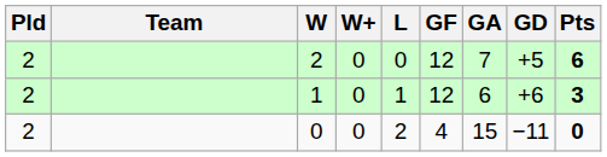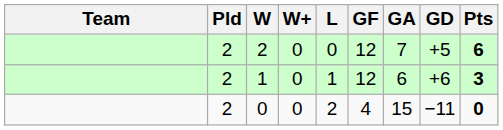columns swapped: Team <-> Pld
